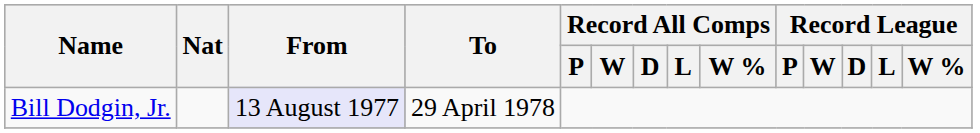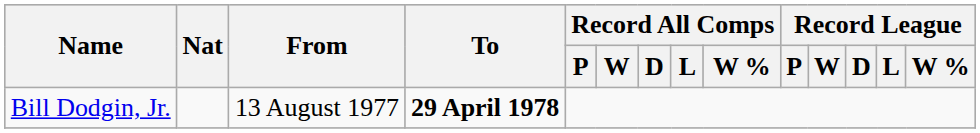Bill Dodgin, Jr. | From: lavender background -> no background
Bill Dodgin, Jr. | To: normal -> bold
